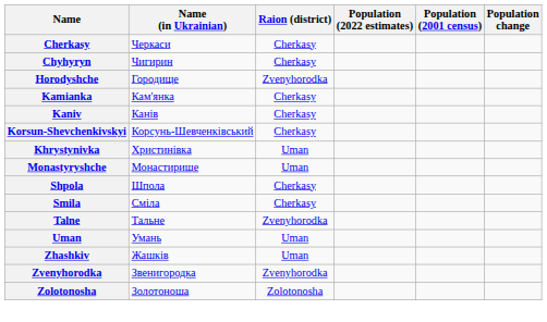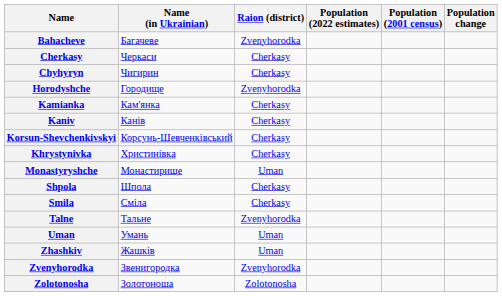+ row: Bahacheve | Багачеве | Zvenyhorodka
Khrystynivka | Raion (district): Uman -> Cherkasy
